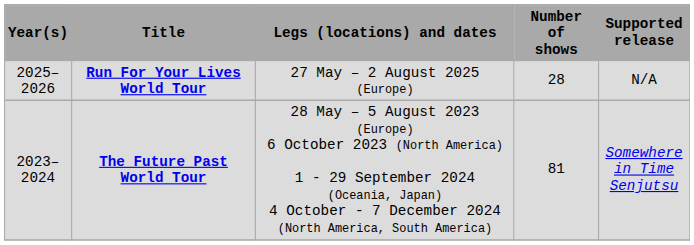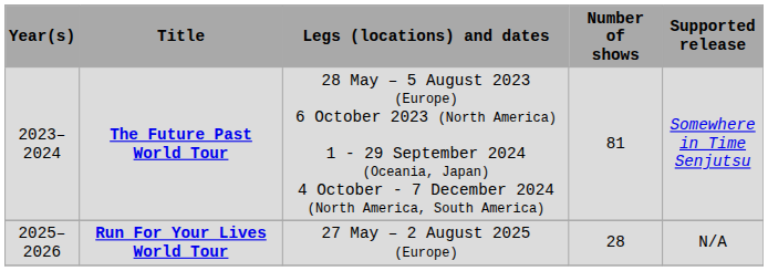rows swapped: The Future Past World Tour <-> Run For Your Lives World Tour
